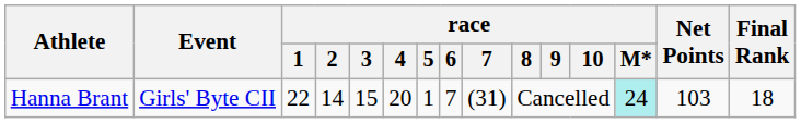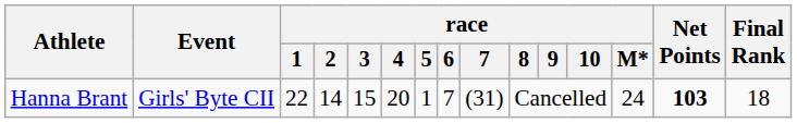Hanna Brant | race / M*: paleturquoise background -> no background
Hanna Brant | Net Points: normal -> bold
